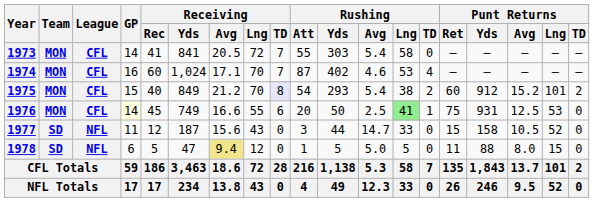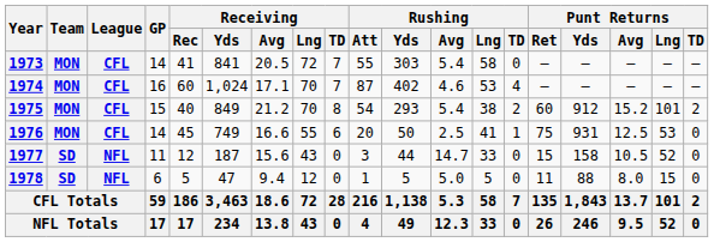1975 | Receiving / TD: lavender background -> no background
1976 | GP: lightyellow background -> no background
1976 | Rushing / Lng: lightgreen background -> no background
1978 | Receiving / Avg: khaki background -> no background
